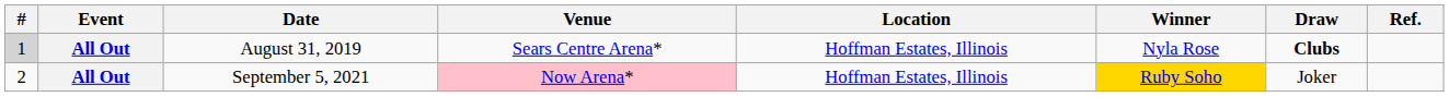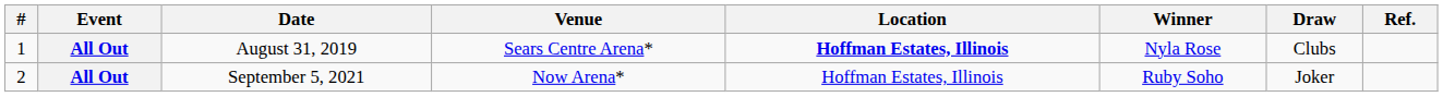row 2 | #: lightgrey background -> no background
row 2 | Location: normal -> bold
row 2 | Draw: bold -> normal
row 3 | Venue: pink background -> no background
row 3 | Winner: gold background -> no background
